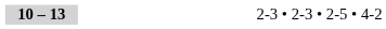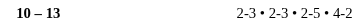row 1 | column 1: lightgrey background -> no background
